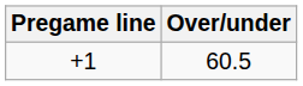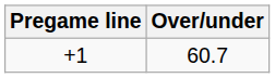+1 | Over/under: 60.5 -> 60.7
